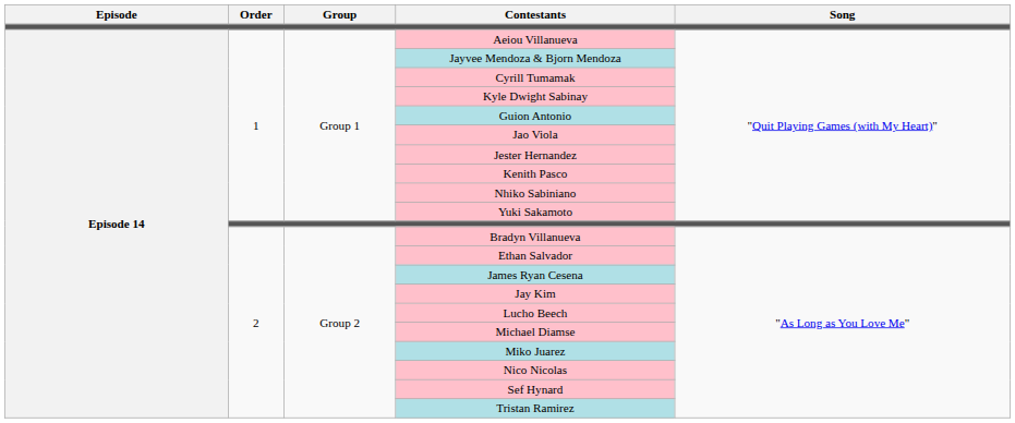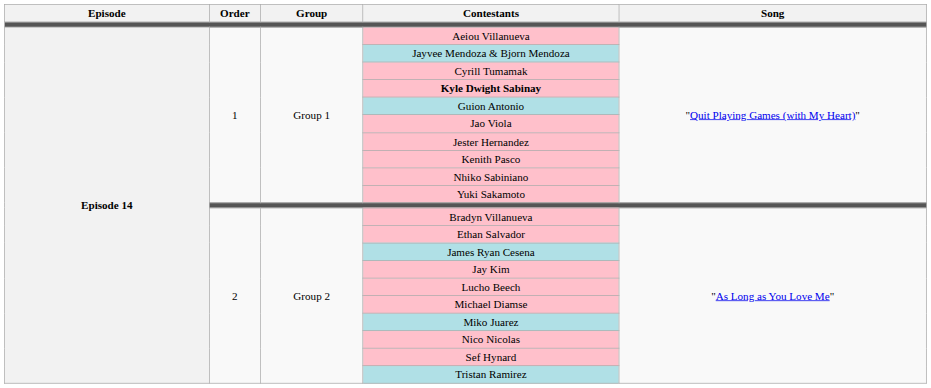Kyle Dwight Sabinay | Contestants: normal -> bold
